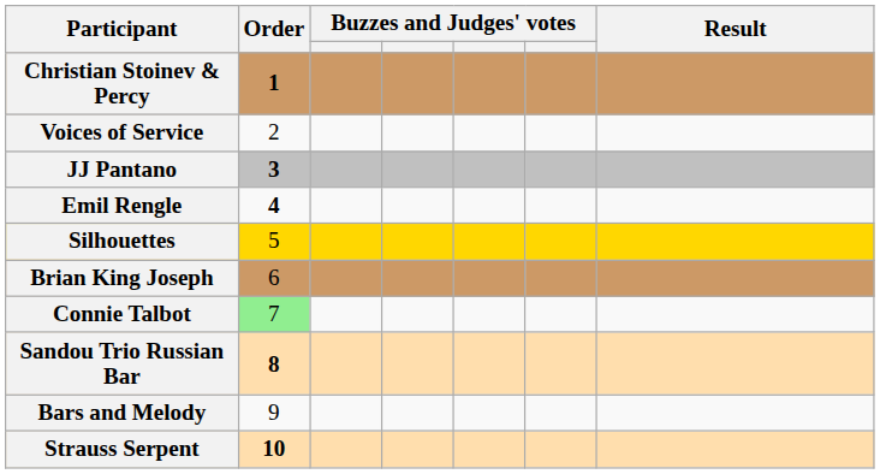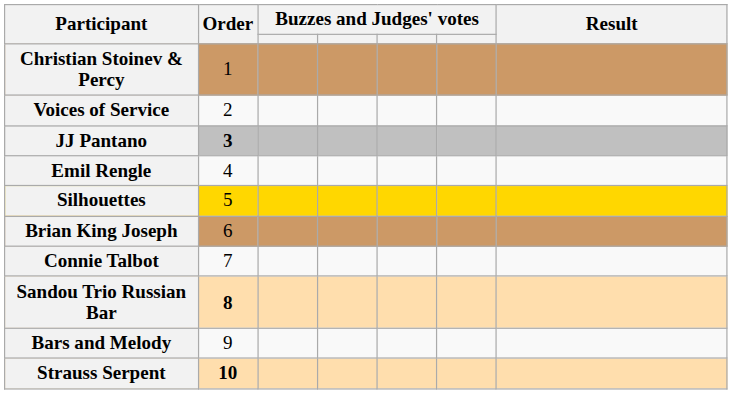Christian Stoinev & Percy | Order: bold -> normal
Emil Rengle | Order: bold -> normal
Connie Talbot | Order: lightgreen background -> no background
